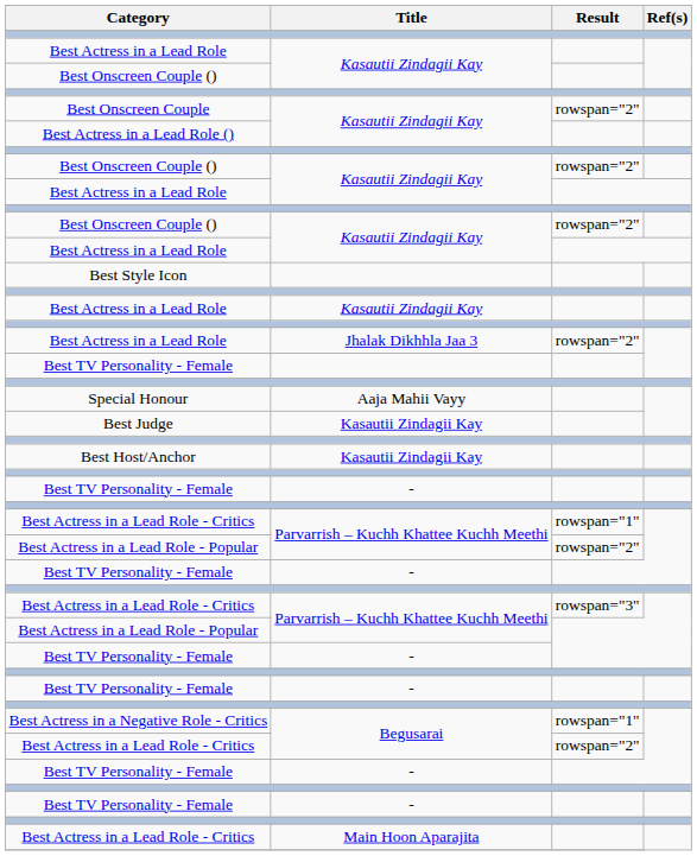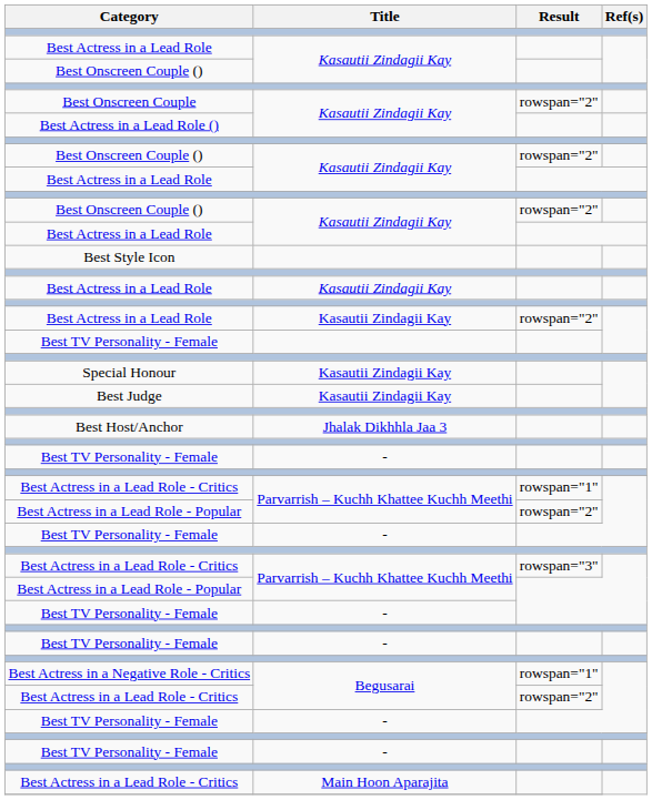Best Actress in a Lead Role / rowspan="2" | Title: Jhalak Dikhhla Jaa 3 -> Kasautii Zindagii Kay
Special Honour | Title: Aaja Mahii Vayy -> Kasautii Zindagii Kay
Best Host/Anchor | Title: Kasautii Zindagii Kay -> Jhalak Dikhhla Jaa 3
